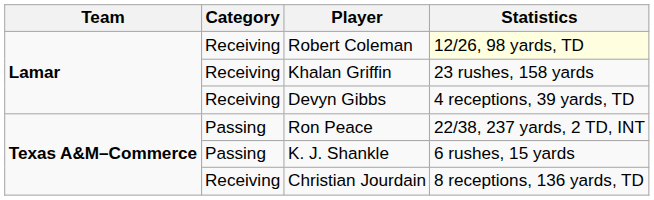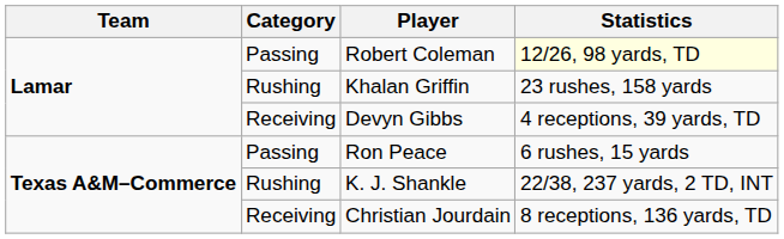Robert Coleman | Category: Receiving -> Passing
Khalan Griffin | Category: Receiving -> Rushing
Ron Peace | Statistics: 22/38, 237 yards, 2 TD, INT -> 6 rushes, 15 yards
K. J. Shankle | Category: Passing -> Rushing
K. J. Shankle | Statistics: 6 rushes, 15 yards -> 22/38, 237 yards, 2 TD, INT
